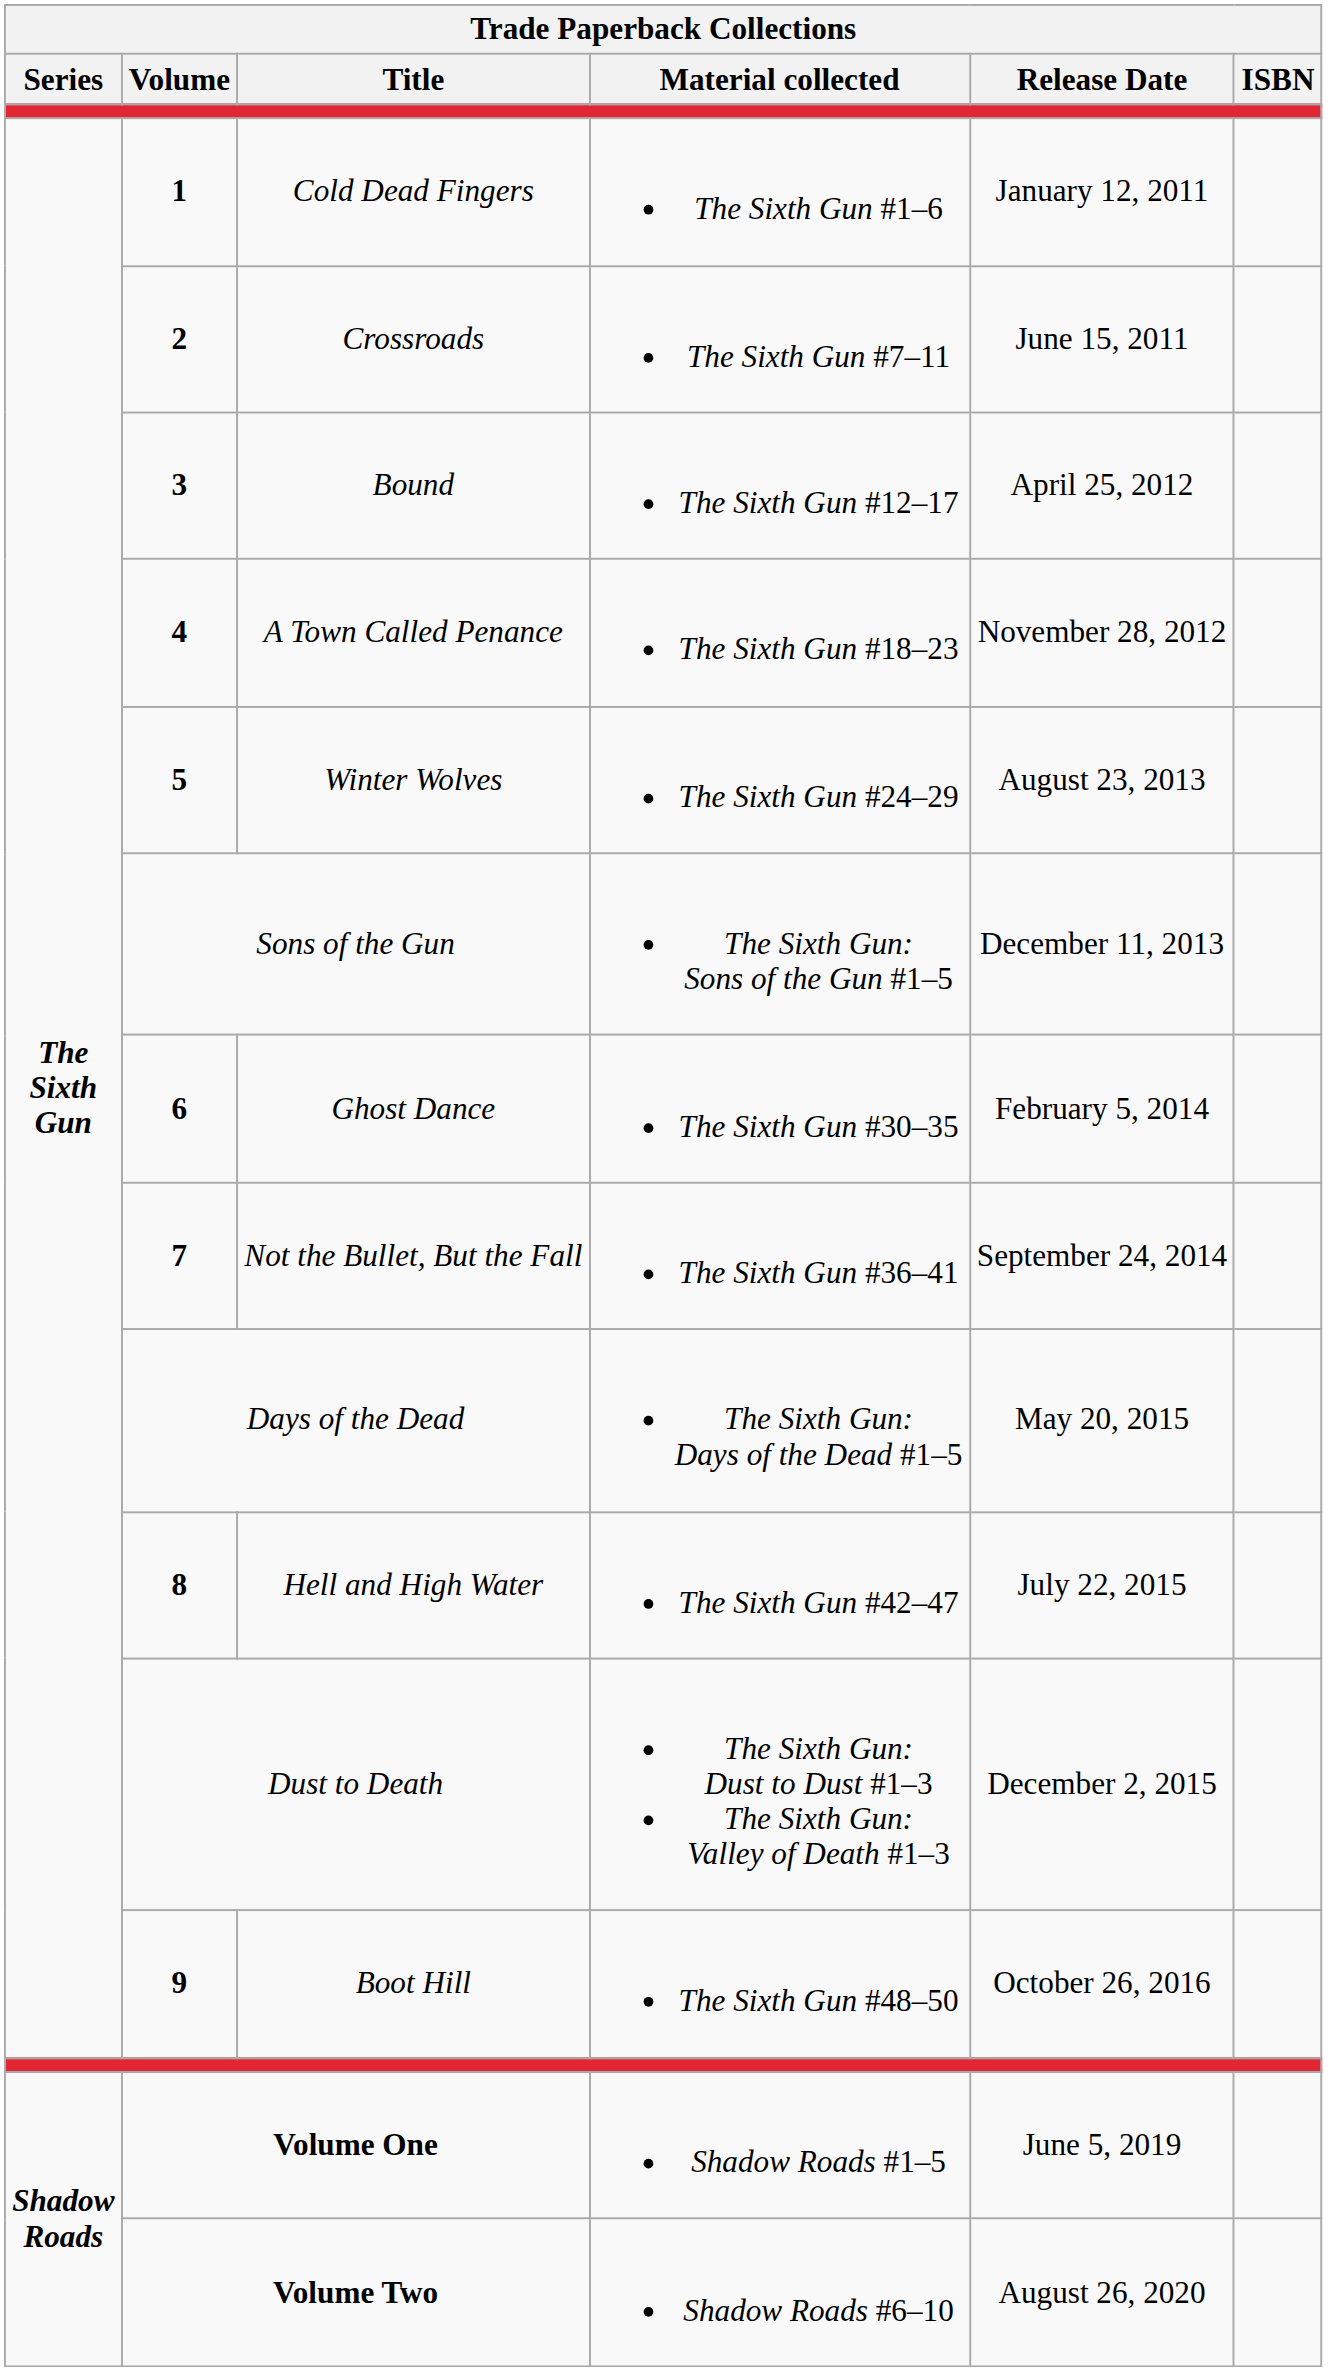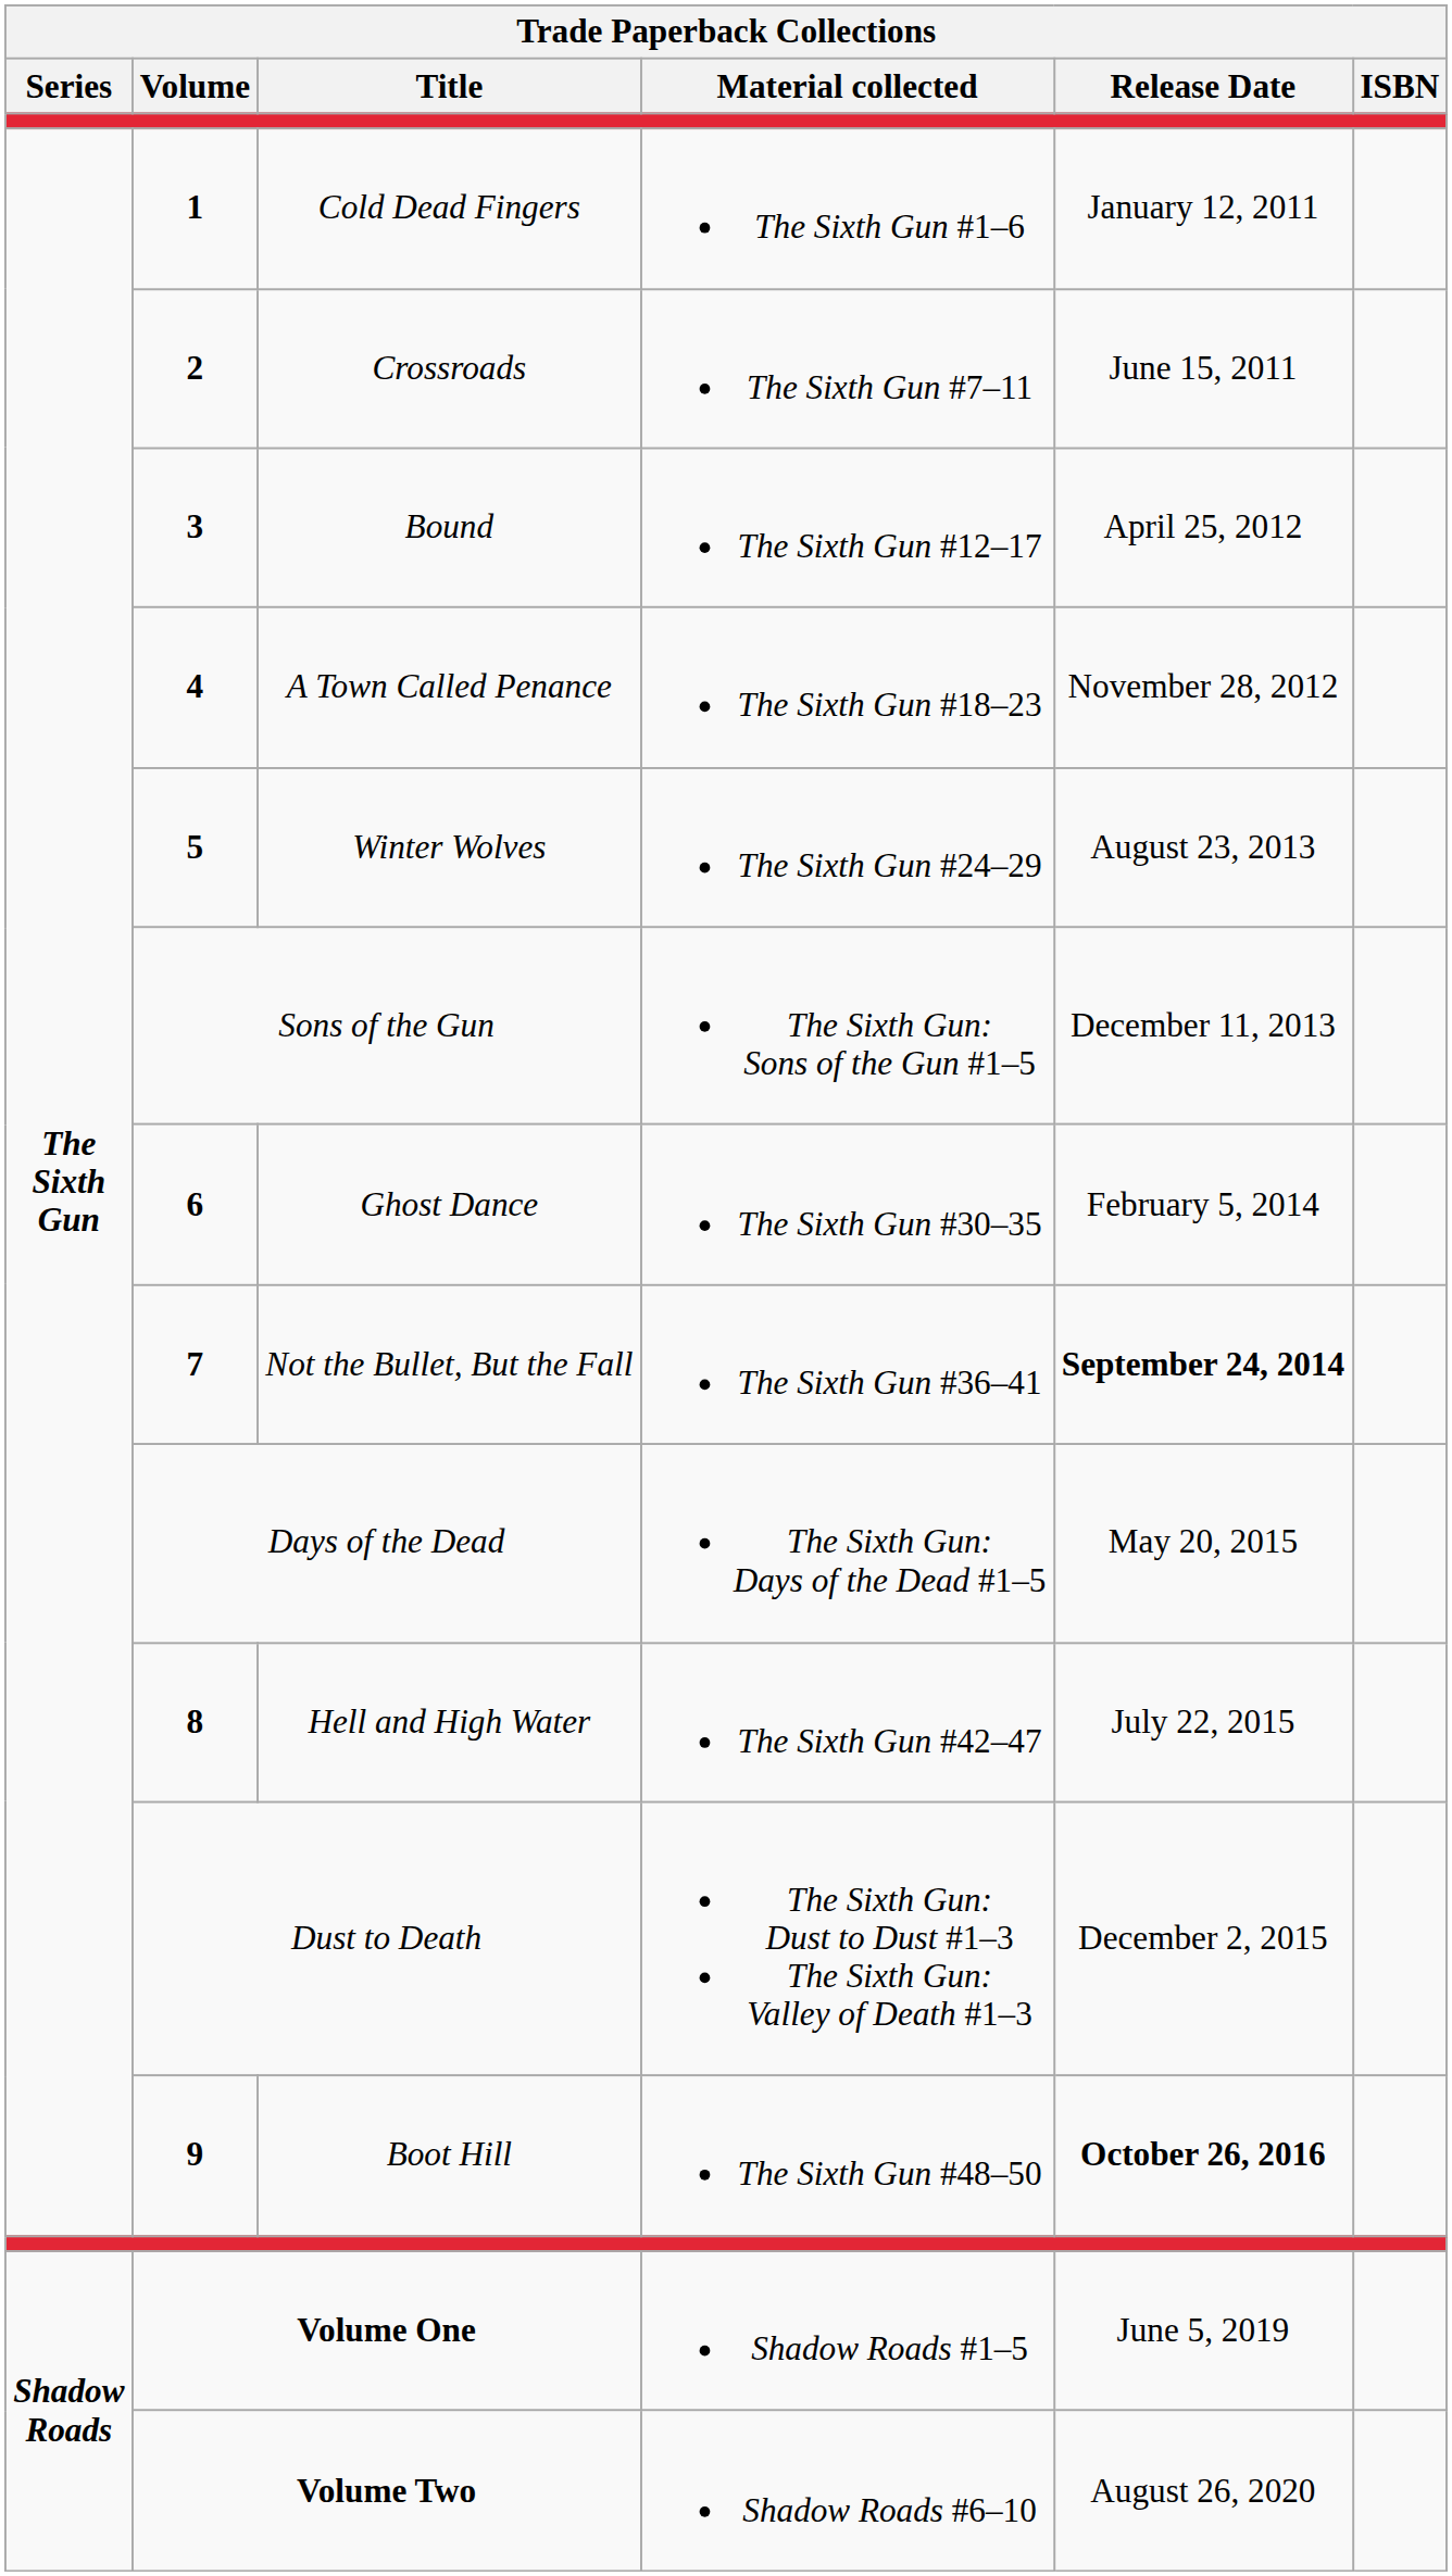Not the Bullet, But the Fall | Release Date: normal -> bold
Boot Hill | Release Date: normal -> bold
